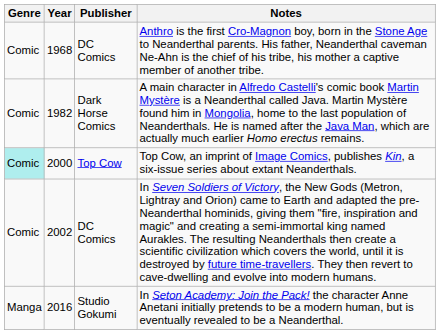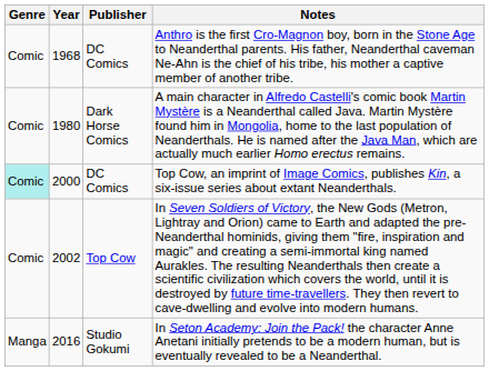row 3 | Year: 1982 -> 1980
row 4 | Publisher: Top Cow -> DC Comics
row 5 | Publisher: DC Comics -> Top Cow
